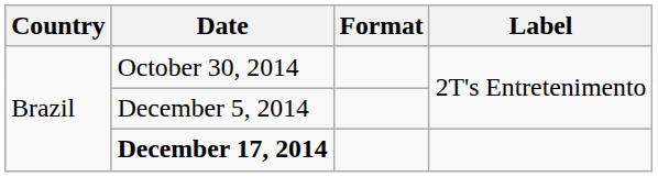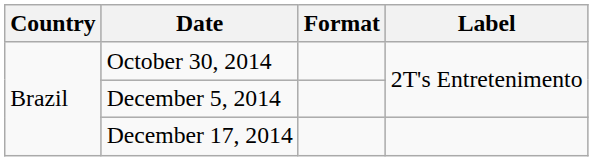December 17, 2014 | Date: bold -> normal
